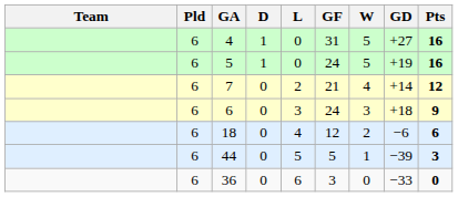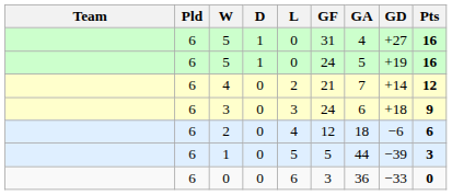columns swapped: W <-> GA
